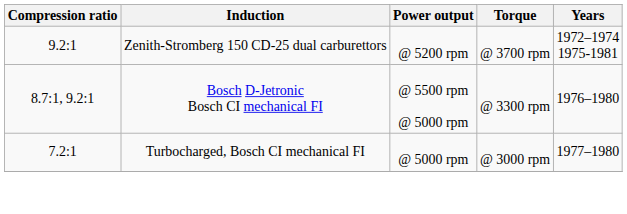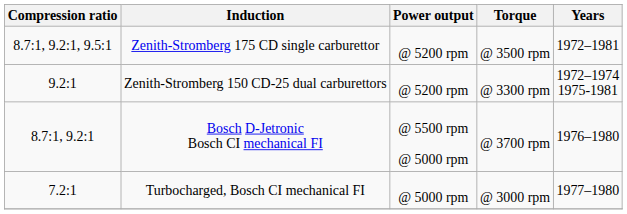+ row: 8.7:1, 9.2:1, 9.5:1 | Zenith-Stromberg 175 CD single carburettor | @ 5200 rpm | @ 3500 rpm | 1972–1981
Zenith-Stromberg 150 CD-25 dual carburettors | Torque: @ 3700 rpm -> @ 3300 rpm
Bosch D-Jetronic Bosch CI mechanical FI | Torque: @ 3300 rpm -> @ 3700 rpm
